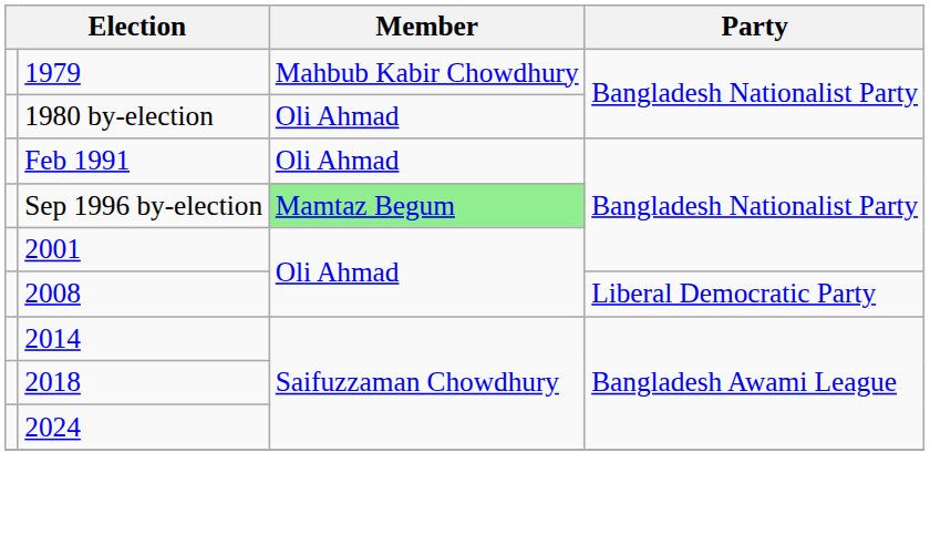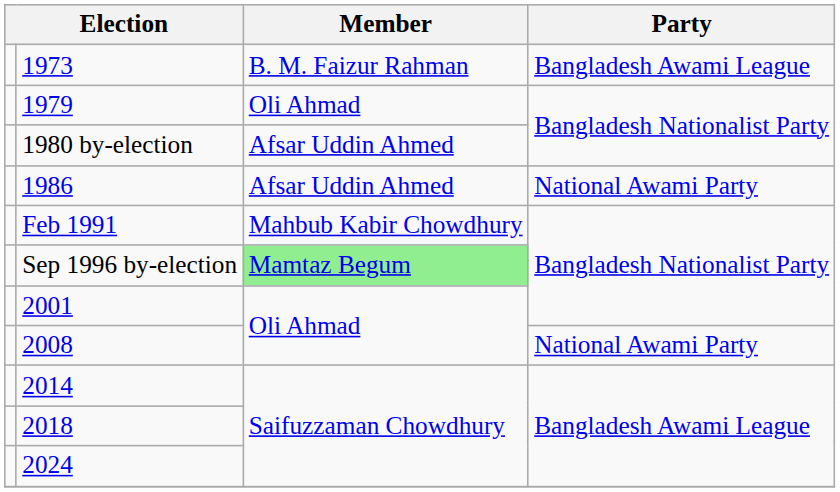+ row: 1973 | B. M. Faizur Rahman | Bangladesh Awami League
1979 | Member: Mahbub Kabir Chowdhury -> Oli Ahmad
1980 by-election | Member: Oli Ahmad -> Afsar Uddin Ahmed
+ row: 1986 | Afsar Uddin Ahmed | National Awami Party
Feb 1991 | Member: Oli Ahmad -> Mahbub Kabir Chowdhury
2008 | Party: Liberal Democratic Party -> National Awami Party
